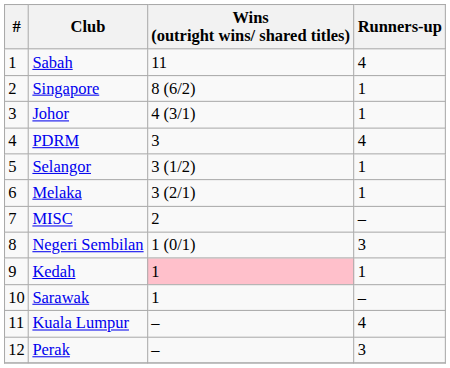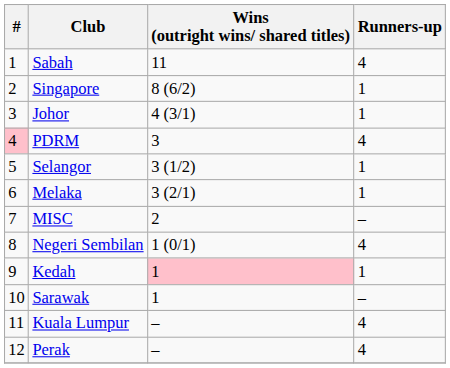PDRM | #: no background -> pink background
Negeri Sembilan | Runners-up: 3 -> 4
Perak | Runners-up: 3 -> 4
